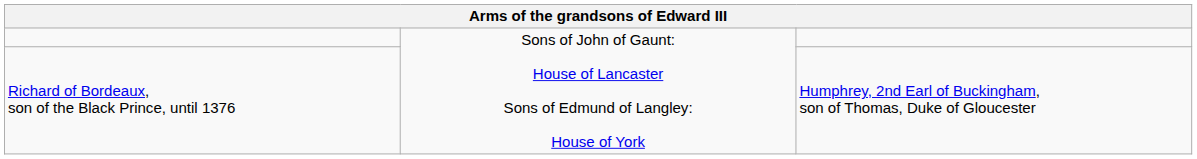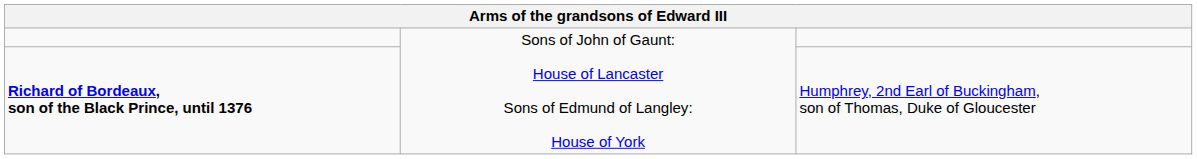Richard of Bordeaux, son of the Black Prince, until 1376 | column 1: normal -> bold
